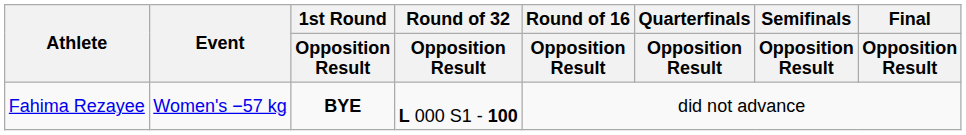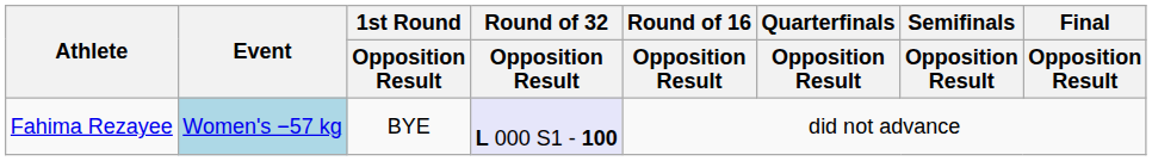Fahima Rezayee | Event: no background -> lightblue background
Fahima Rezayee | 1st Round / Opposition Result: bold -> normal
Fahima Rezayee | Round of 32 / Opposition Result: no background -> lavender background
